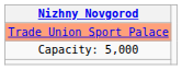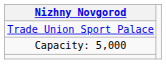Trade Union Sport Palace | Nizhny Novgorod: lightsalmon background -> no background
